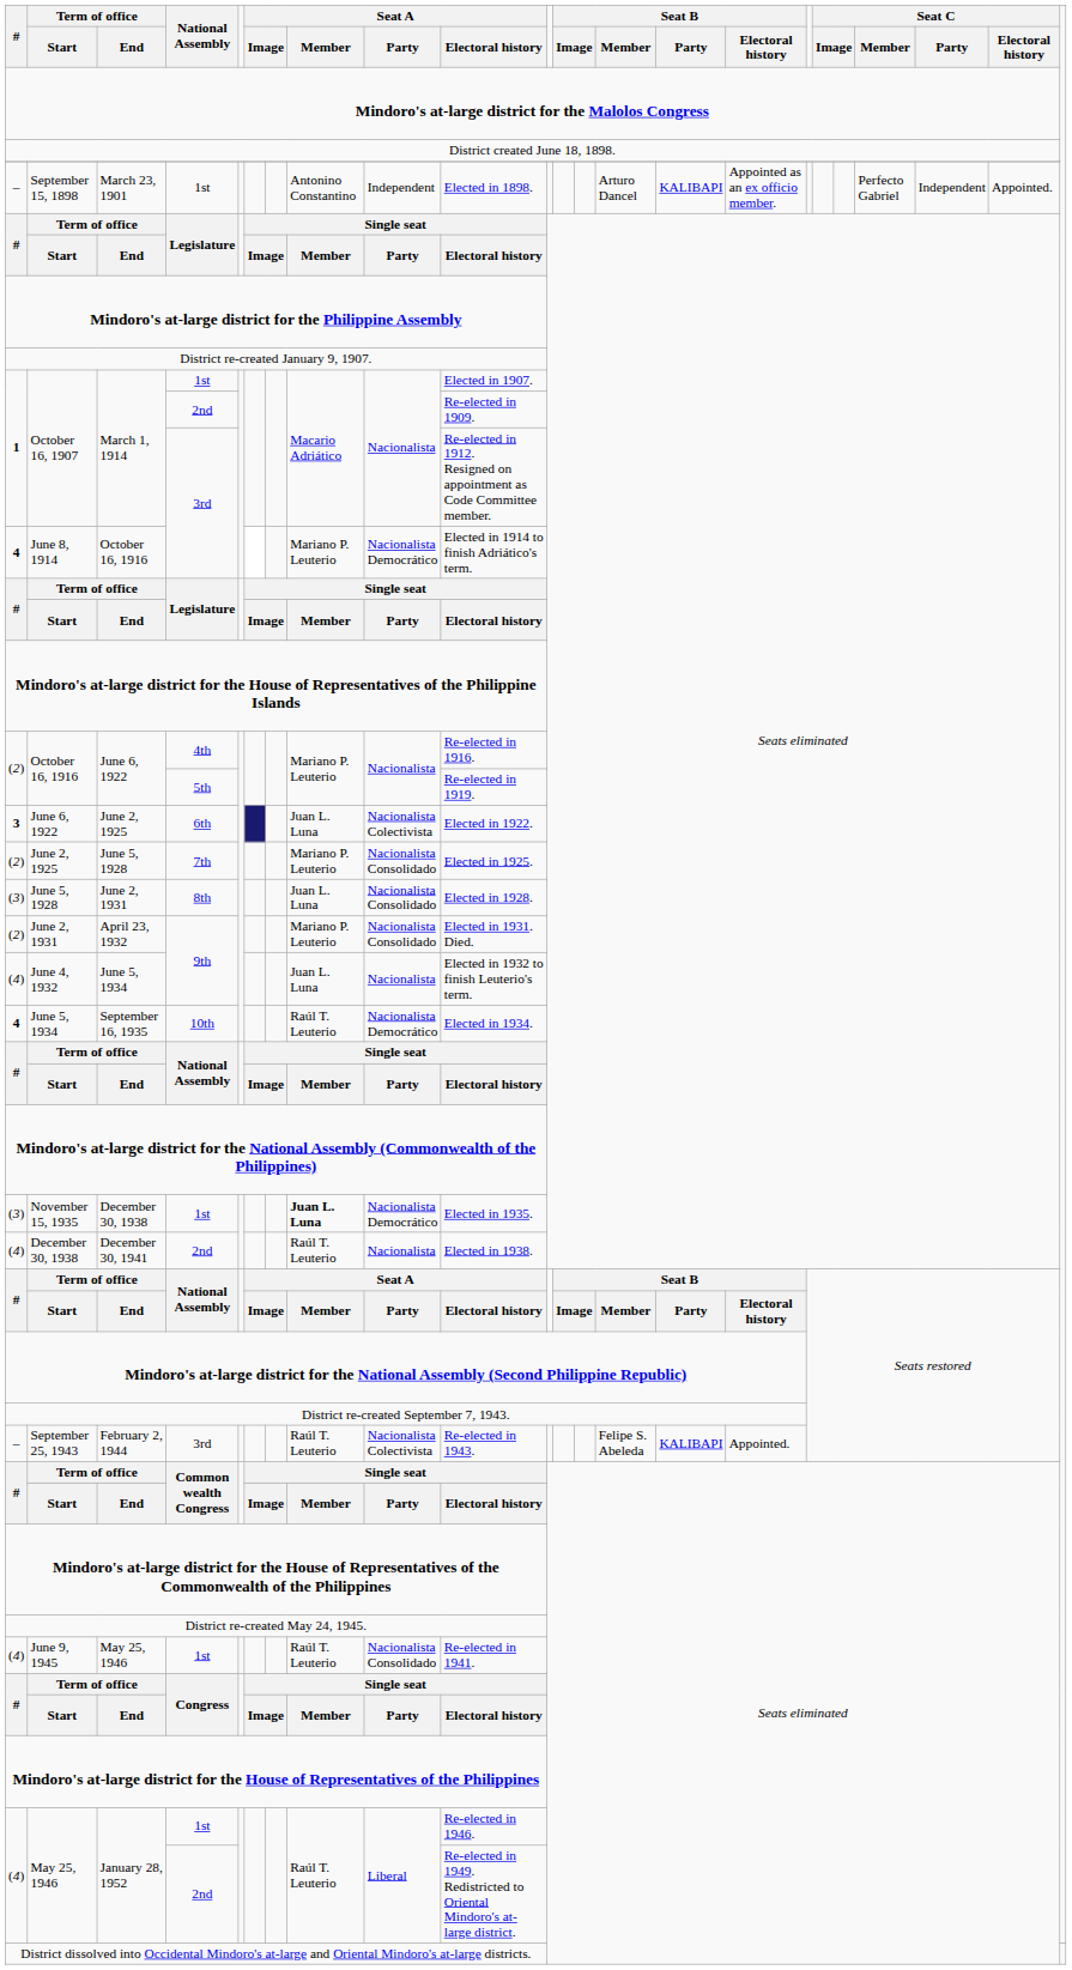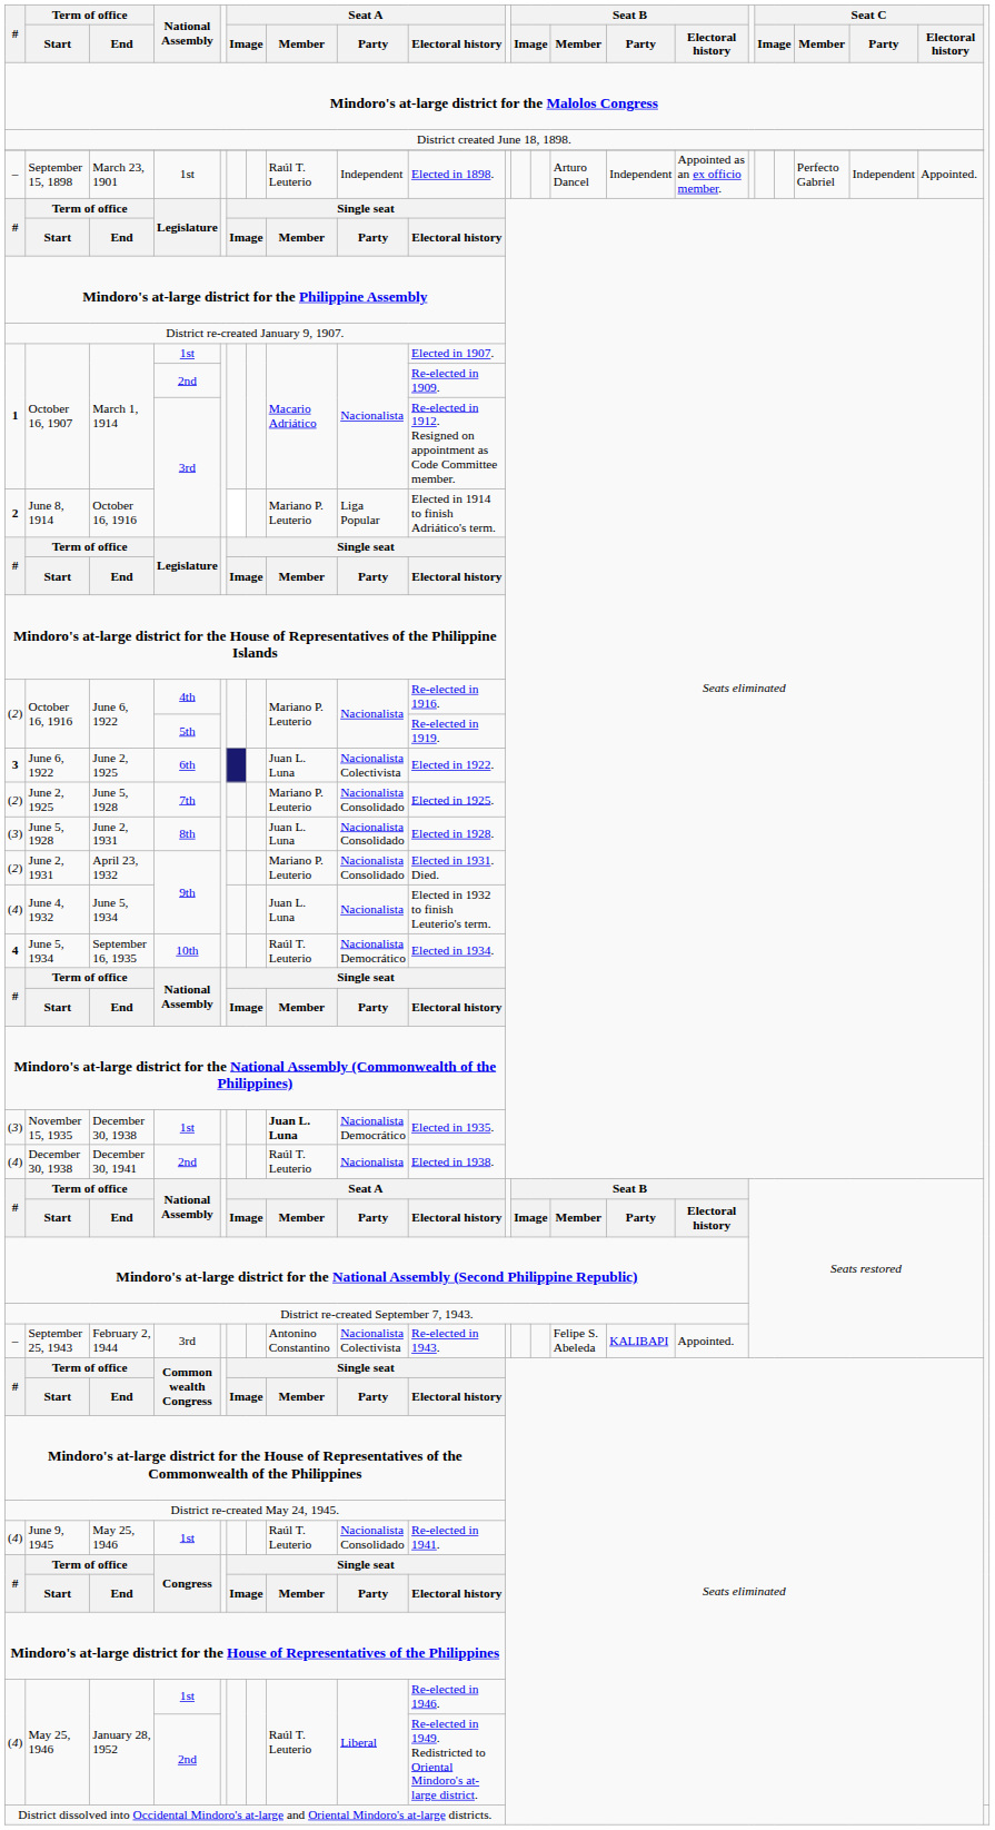September 15, 1898 | Seat A / Member: Antonino Constantino -> Raúl T. Leuterio
September 15, 1898 | Seat B / Party: KALIBAPI -> Independent
June 8, 1914 | #: 4 -> 2
June 8, 1914 | Seat A / Party: Nacionalista Democrático -> Liga Popular
September 25, 1943 | Seat A / Member: Raúl T. Leuterio -> Antonino Constantino
